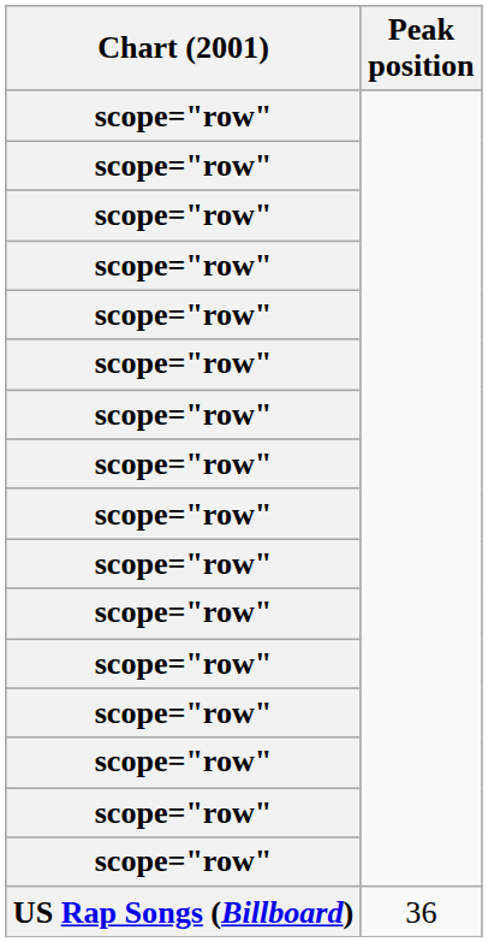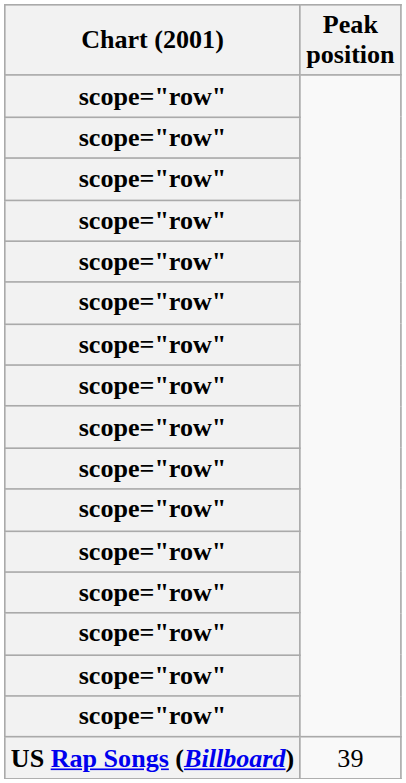US Rap Songs (Billboard) | Peak position: 36 -> 39
